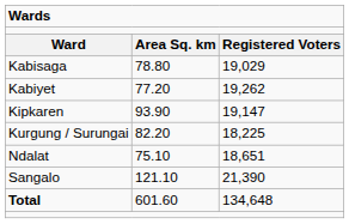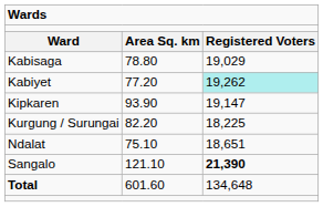Kabiyet | column 3: no background -> paleturquoise background
Sangalo | column 3: normal -> bold
